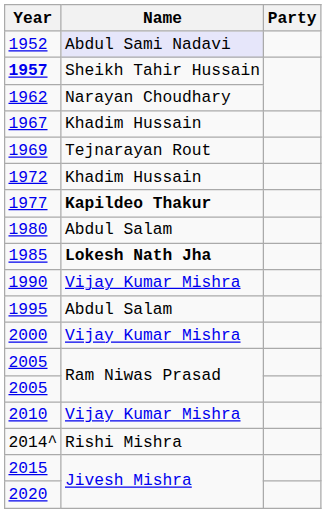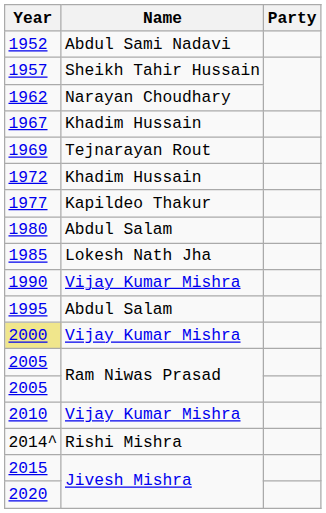1952 | Name: lavender background -> no background
1957 | Year: bold -> normal
1977 | Name: bold -> normal
1985 | Name: bold -> normal
2000 | Year: no background -> khaki background
